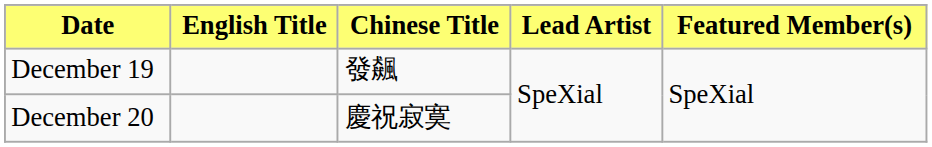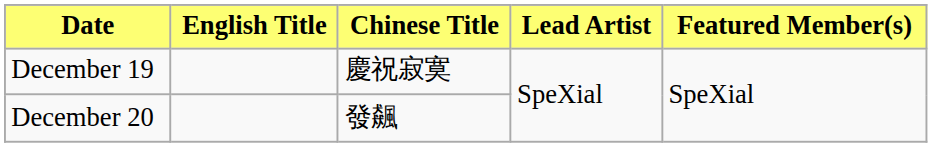December 19 | Chinese Title: 發飆 -> 慶祝寂寞
December 20 | Chinese Title: 慶祝寂寞 -> 發飆
